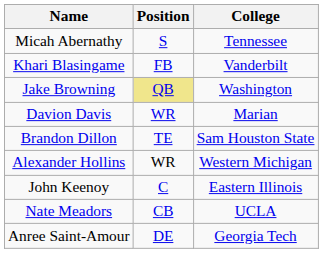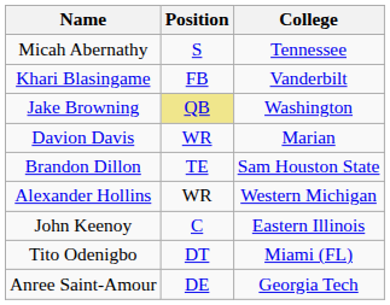- row: Nate Meadors | CB | UCLA
+ row: Tito Odenigbo | DT | Miami (FL)
